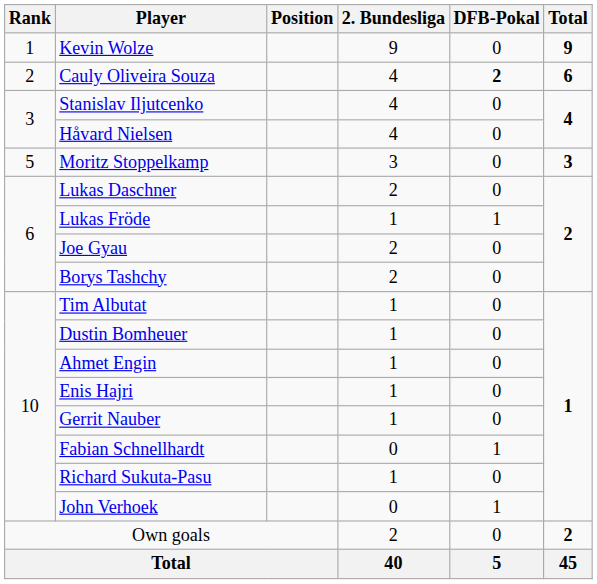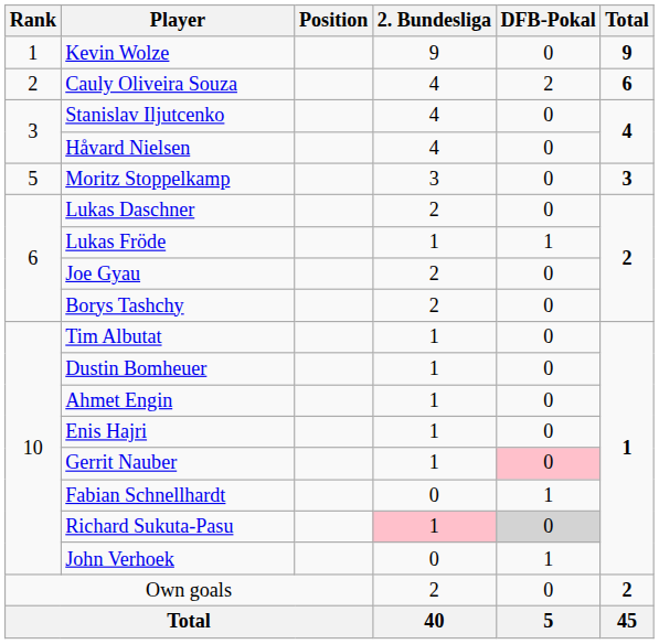Cauly Oliveira Souza | DFB-Pokal: bold -> normal
Gerrit Nauber | DFB-Pokal: no background -> pink background
Richard Sukuta-Pasu | 2. Bundesliga: no background -> pink background
Richard Sukuta-Pasu | DFB-Pokal: no background -> lightgrey background
